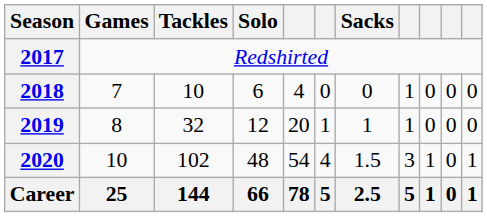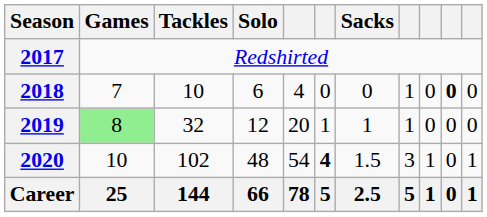2018 | column 10: normal -> bold
2019 | Games: no background -> lightgreen background
2020 | column 6: normal -> bold
